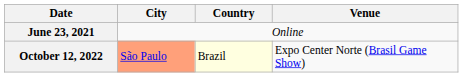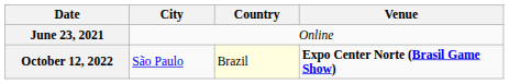October 12, 2022 | City: lightsalmon background -> no background
October 12, 2022 | Venue: normal -> bold
